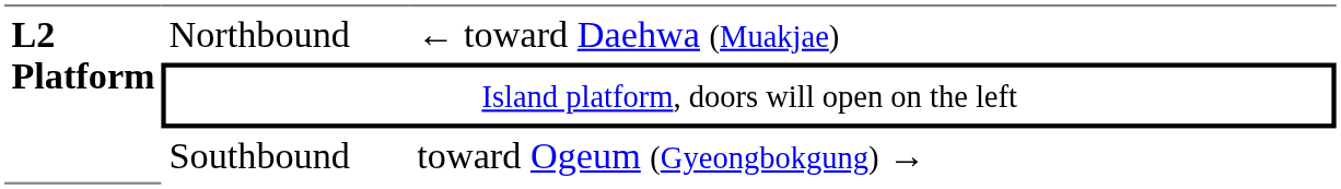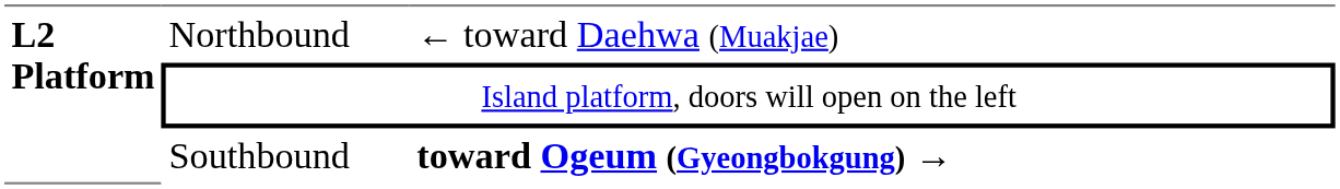Southbound | column 3: normal -> bold
